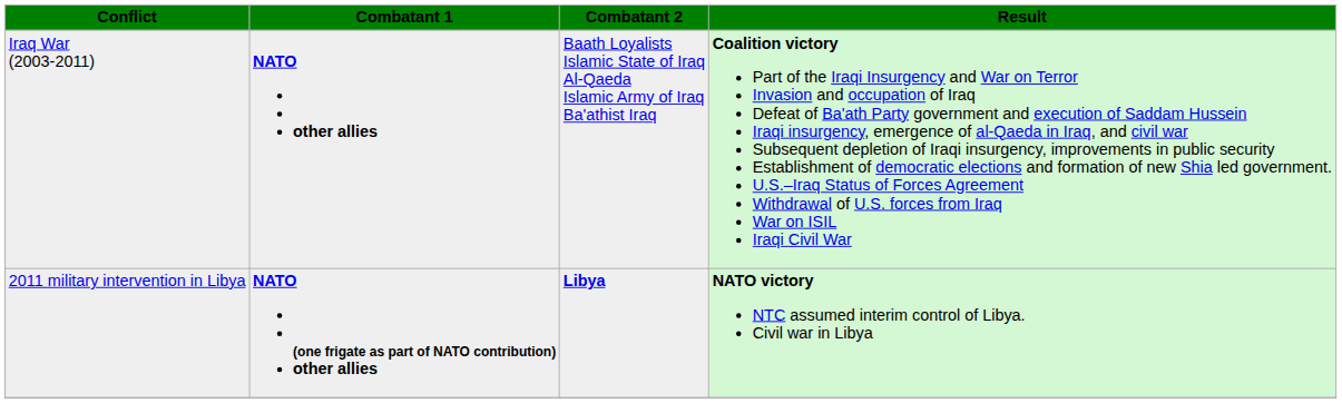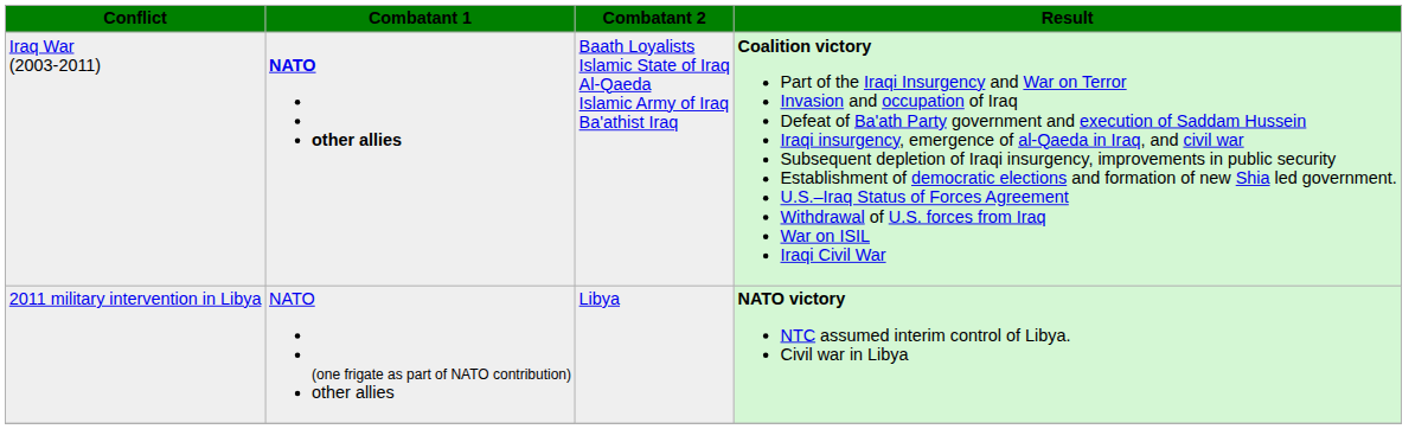2011 military intervention in Libya | Combatant 1: bold -> normal
2011 military intervention in Libya | Combatant 2: bold -> normal
